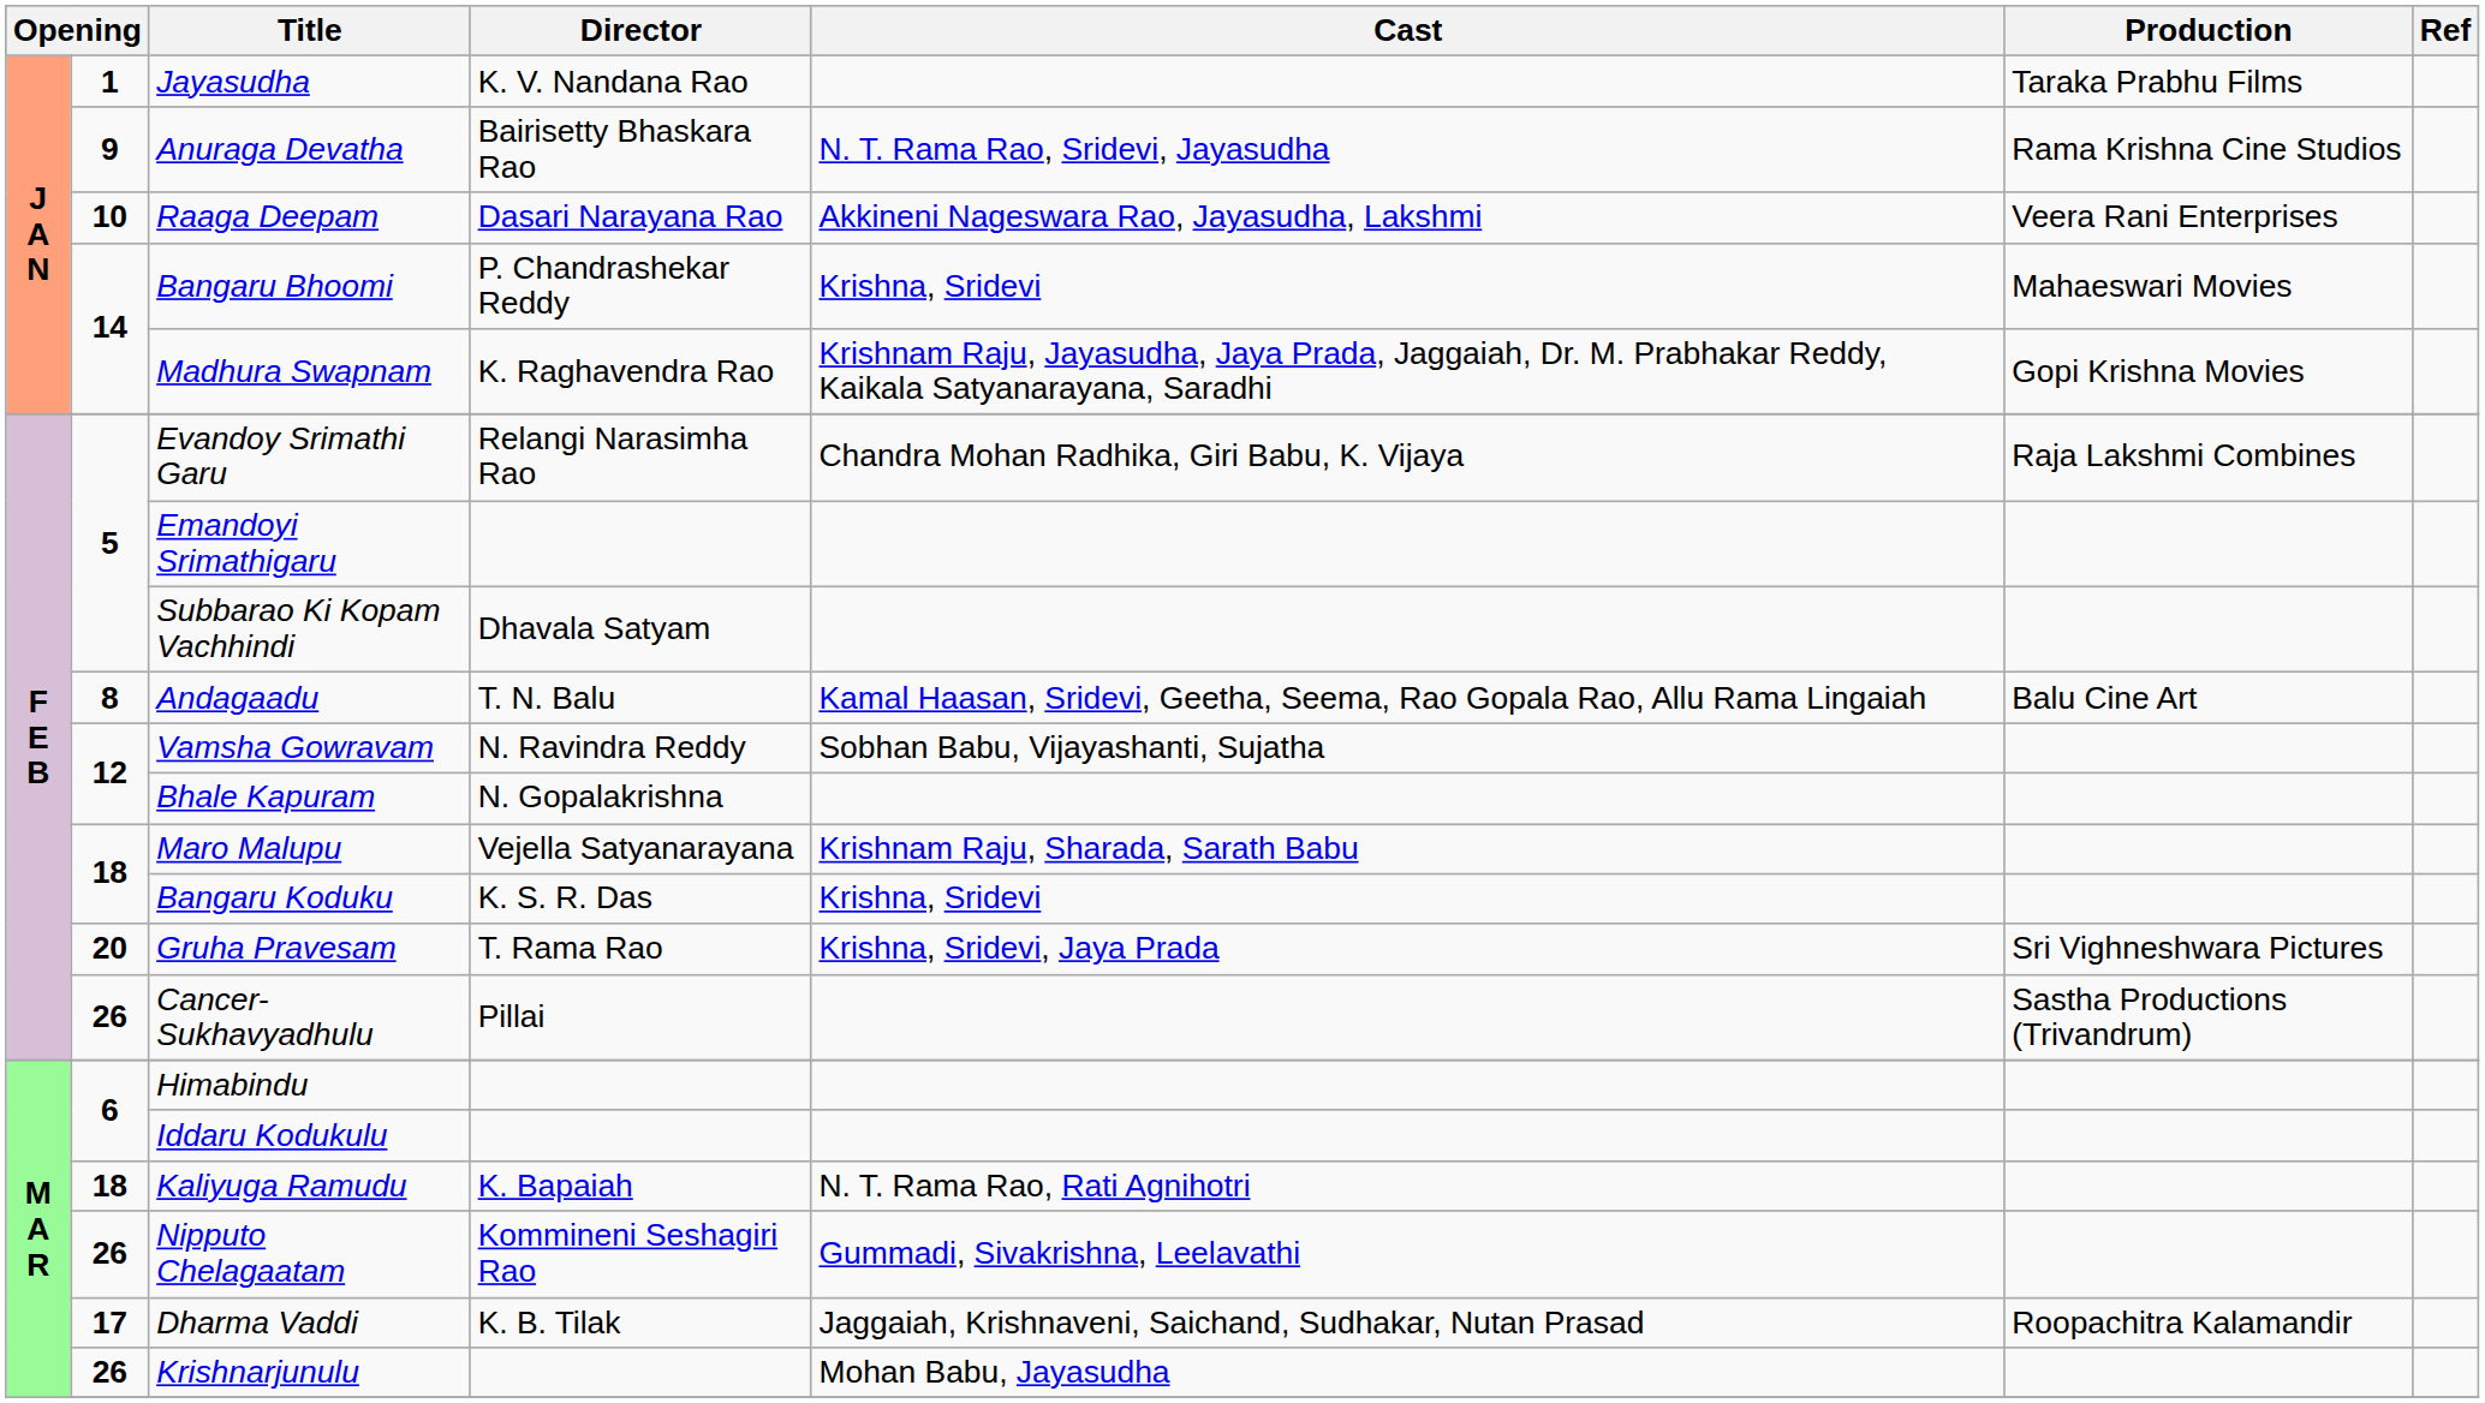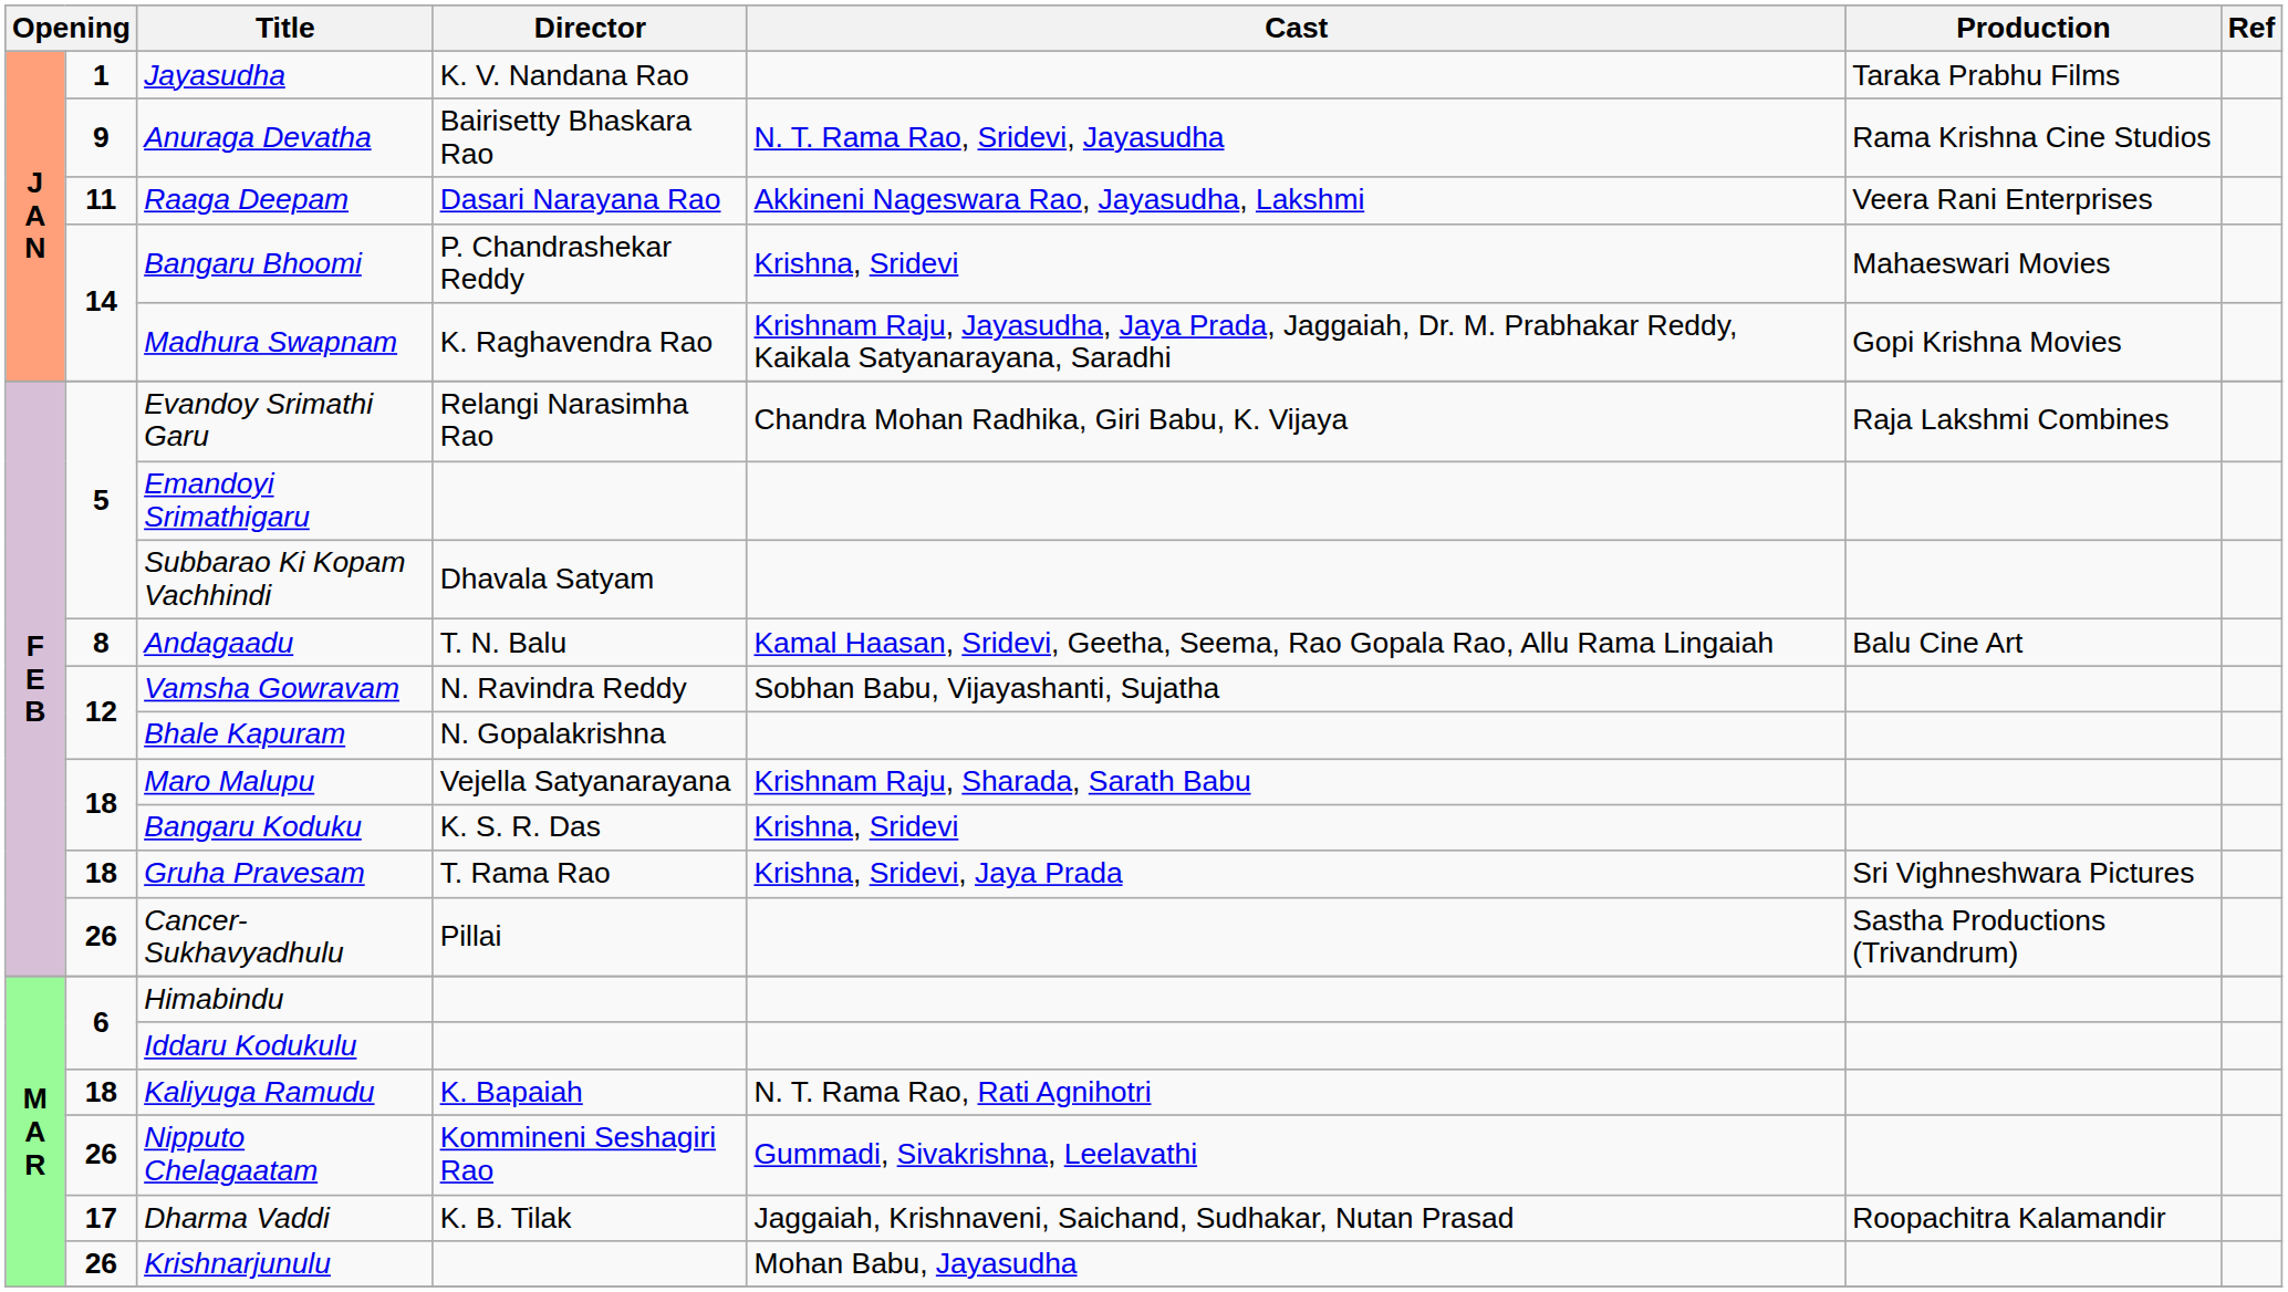Raaga Deepam | column 2: 10 -> 11
Gruha Pravesam | column 2: 20 -> 18
